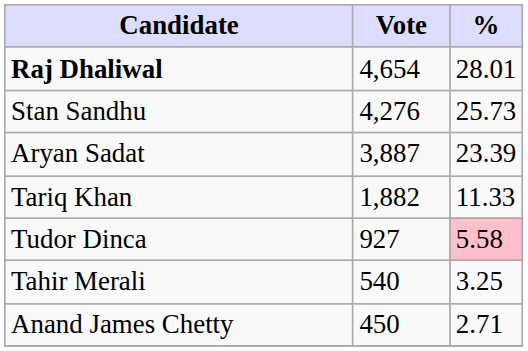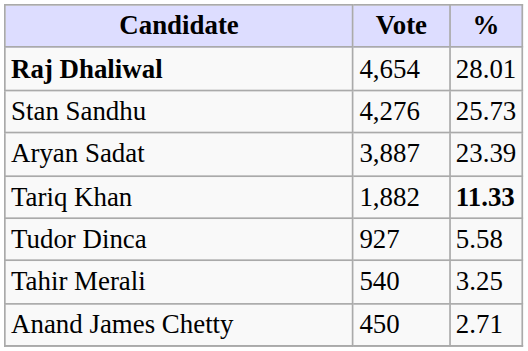Tariq Khan | %: normal -> bold
Tudor Dinca | %: pink background -> no background
